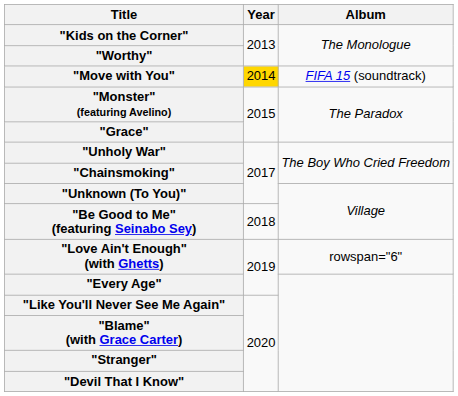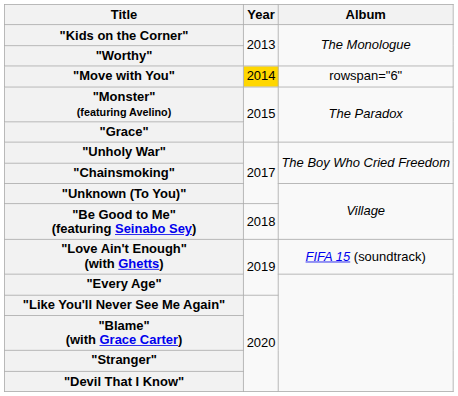"Move with You" | Album: FIFA 15 (soundtrack) -> rowspan="6"
"Love Ain't Enough" (with Ghetts) | Album: rowspan="6" -> FIFA 15 (soundtrack)
